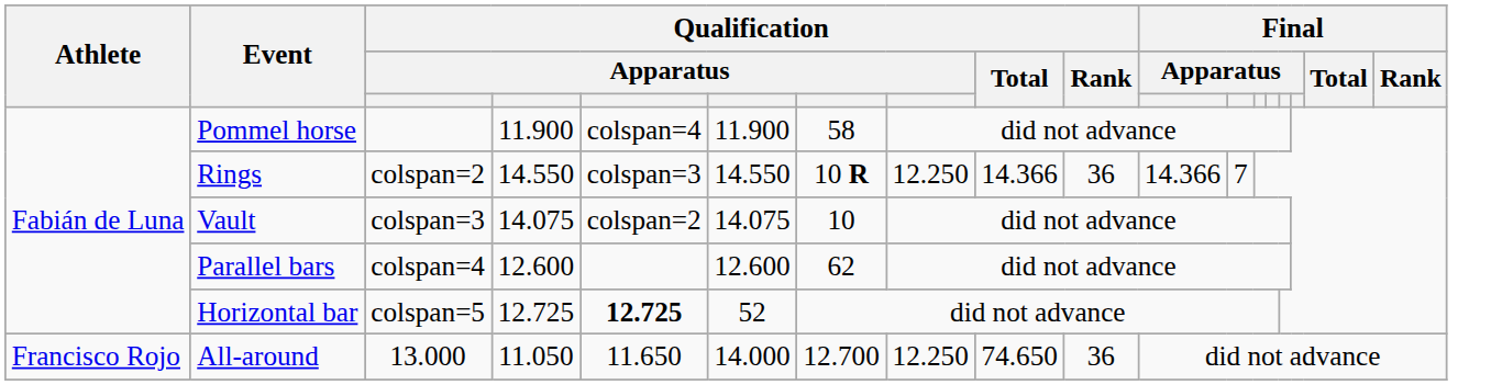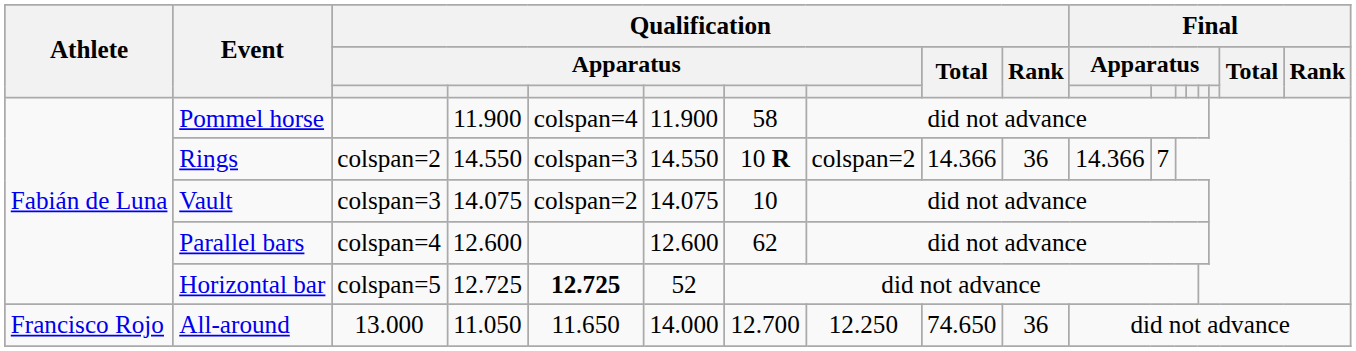Rings | column 8: 12.250 -> colspan=2
